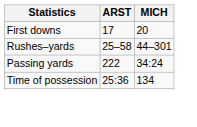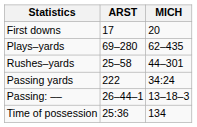+ row: Plays–yards | 69–280 | 62–435
+ row: Passing: –– | 26–44–1 | 13–18–3
